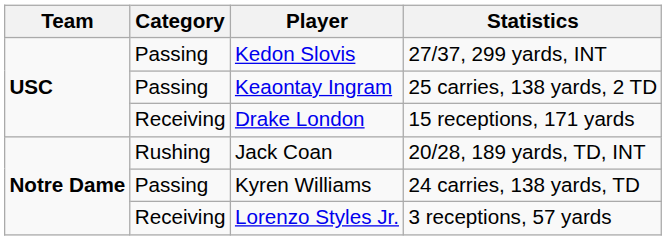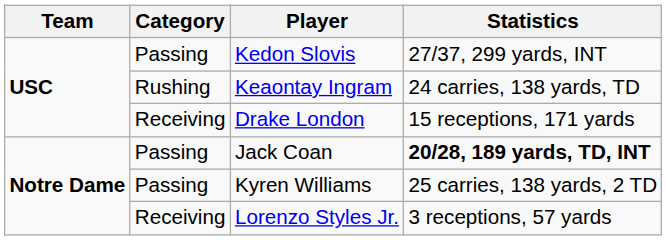Keaontay Ingram | Category: Passing -> Rushing
Keaontay Ingram | Statistics: 25 carries, 138 yards, 2 TD -> 24 carries, 138 yards, TD
Jack Coan | Category: Rushing -> Passing
Jack Coan | Statistics: normal -> bold
Kyren Williams | Statistics: 24 carries, 138 yards, TD -> 25 carries, 138 yards, 2 TD
